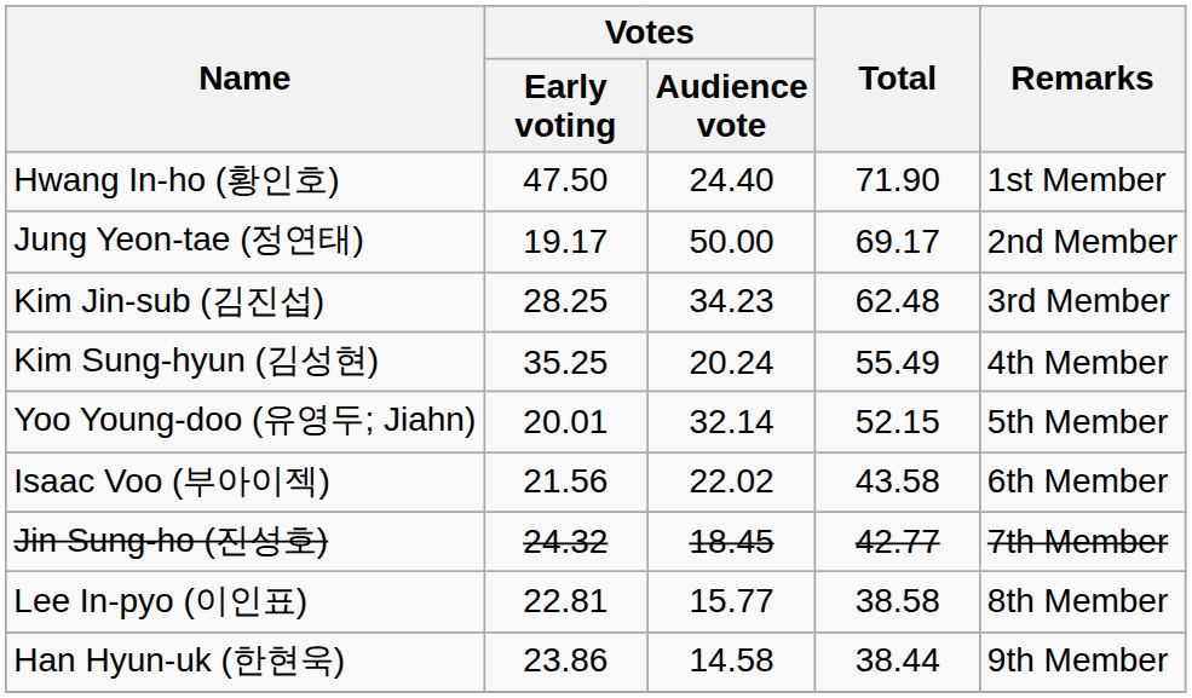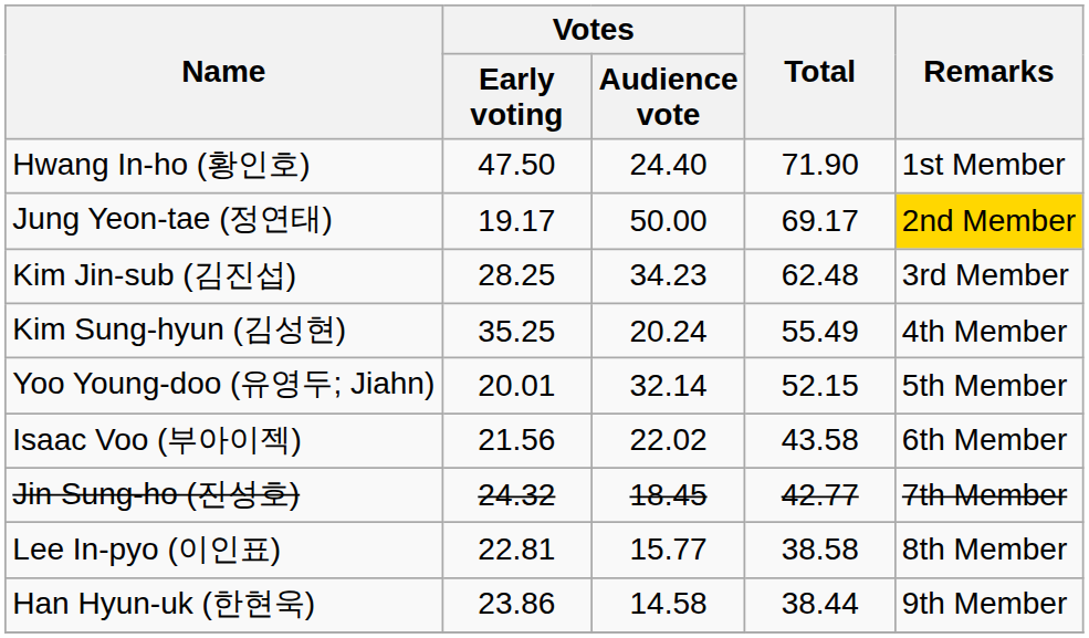Jung Yeon-tae (정연태) | Remarks: no background -> gold background
